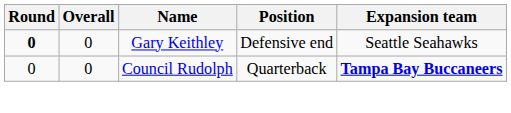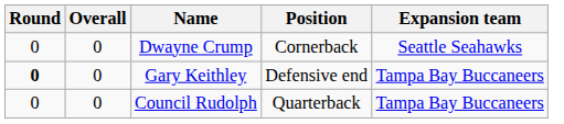+ row: 0 | 0 | Dwayne Crump | Cornerback | Seattle Seahawks
Gary Keithley | Expansion team: Seattle Seahawks -> Tampa Bay Buccaneers
Council Rudolph | Expansion team: bold -> normal
